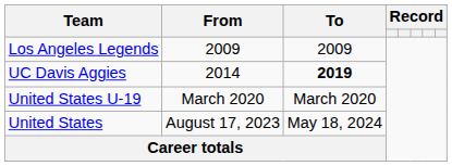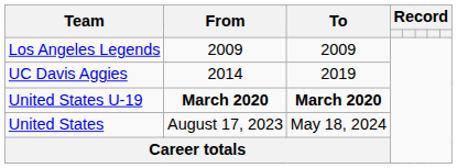UC Davis Aggies | To: bold -> normal
United States U-19 | From: normal -> bold
United States U-19 | To: normal -> bold
